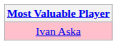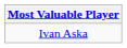row 2 | column 1: pink background -> no background
